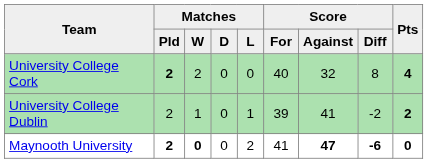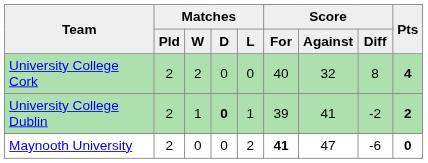University College Cork | Matches / Pld: bold -> normal
University College Dublin | Matches / D: normal -> bold
Maynooth University | Matches / Pld: bold -> normal
Maynooth University | Matches / W: bold -> normal
Maynooth University | Score / For: normal -> bold
Maynooth University | Score / Against: bold -> normal
Maynooth University | Score / Diff: bold -> normal
